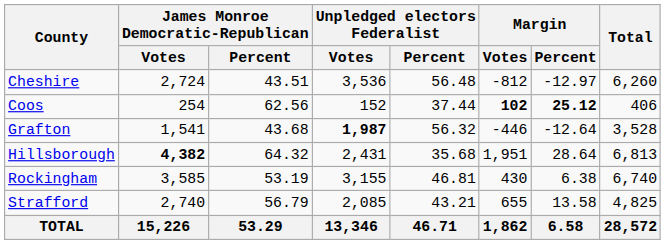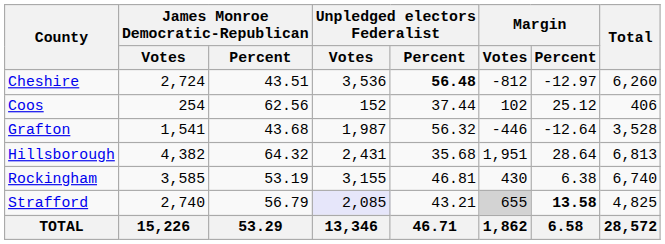Cheshire | Unpledged electors Federalist / Percent: normal -> bold
Coos | Margin / Votes: bold -> normal
Coos | Margin / Percent: bold -> normal
Grafton | Unpledged electors Federalist / Votes: bold -> normal
Hillsborough | James Monroe Democratic-Republican / Votes: bold -> normal
Strafford | Unpledged electors Federalist / Votes: no background -> lavender background
Strafford | Margin / Votes: no background -> lightgrey background
Strafford | Margin / Percent: normal -> bold
